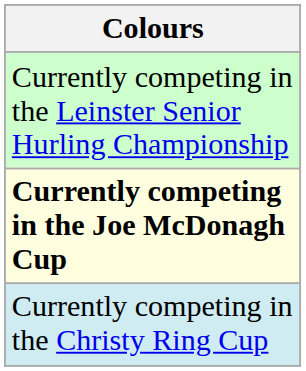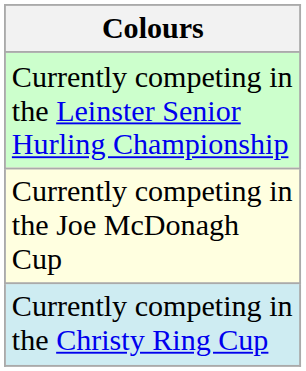row 3 | column 1: bold -> normal
